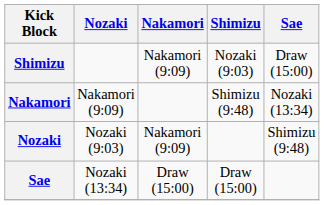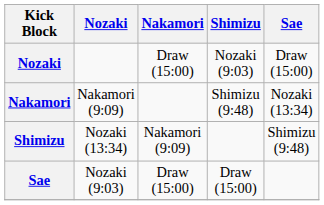row 2 | Kick Block: Shimizu -> Nozaki
row 2 | Nakamori: Nakamori (9:09) -> Draw (15:00)
row 4 | Kick Block: Nozaki -> Shimizu
row 4 | Nozaki: Nozaki (9:03) -> Nozaki (13:34)
row 5 | Nozaki: Nozaki (13:34) -> Nozaki (9:03)
